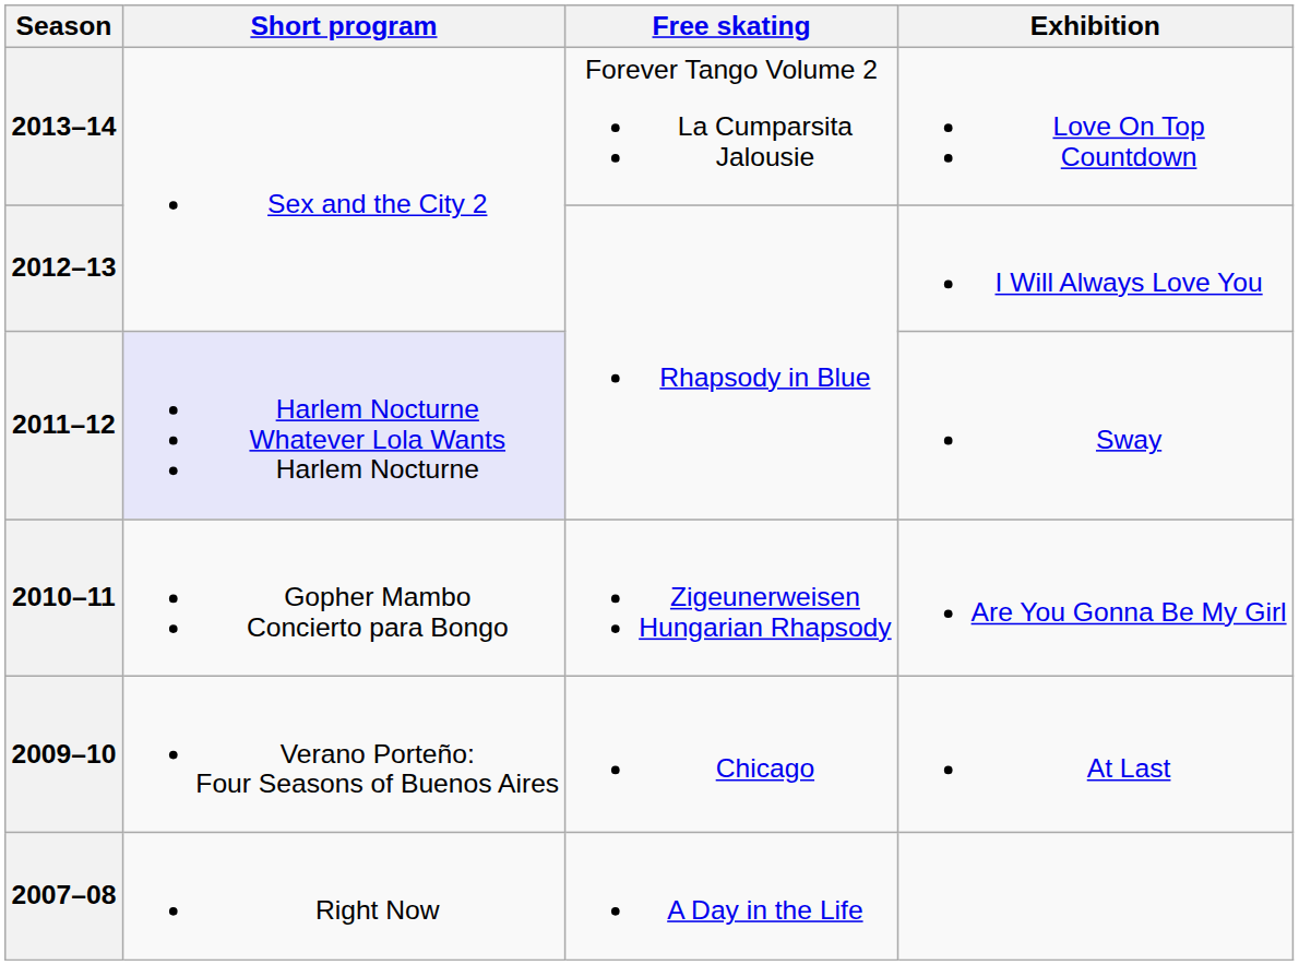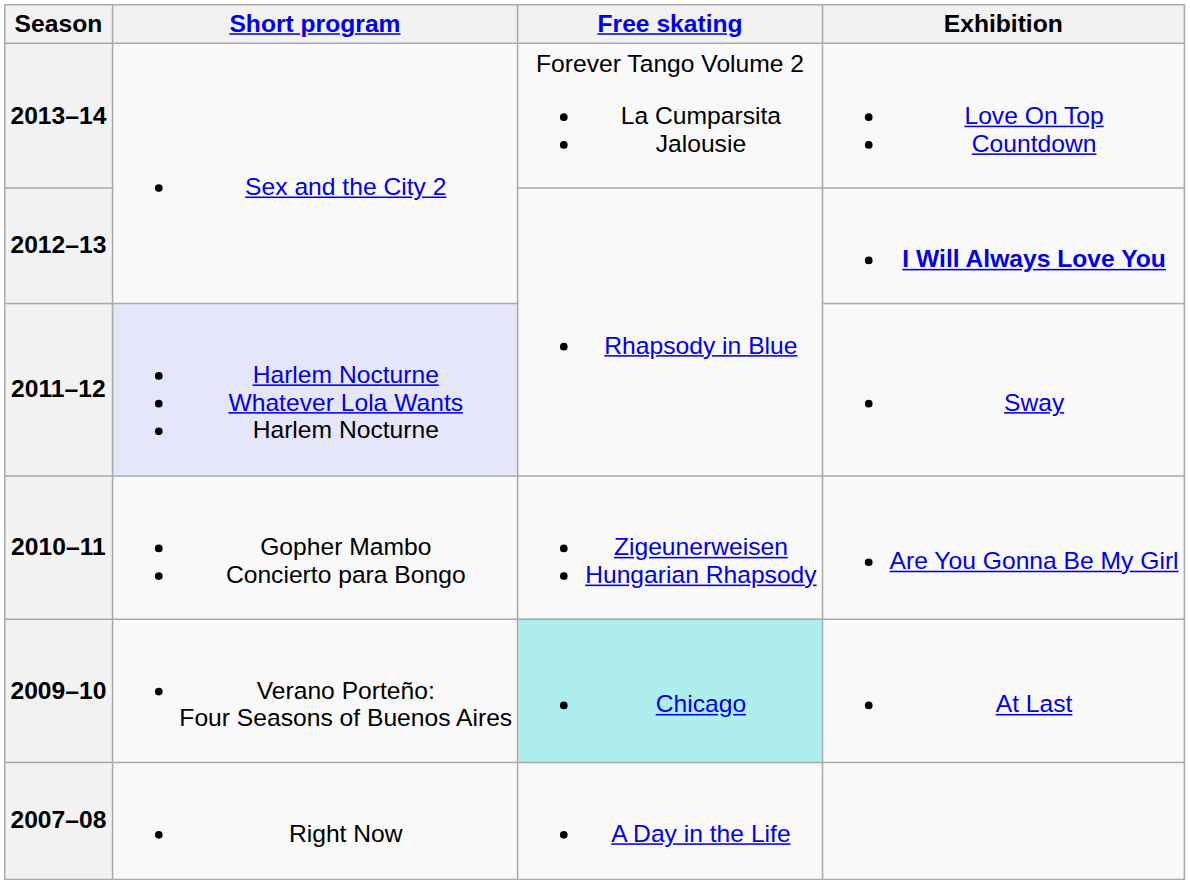2012–13 | Exhibition: normal -> bold
2009–10 | Free skating: no background -> paleturquoise background
